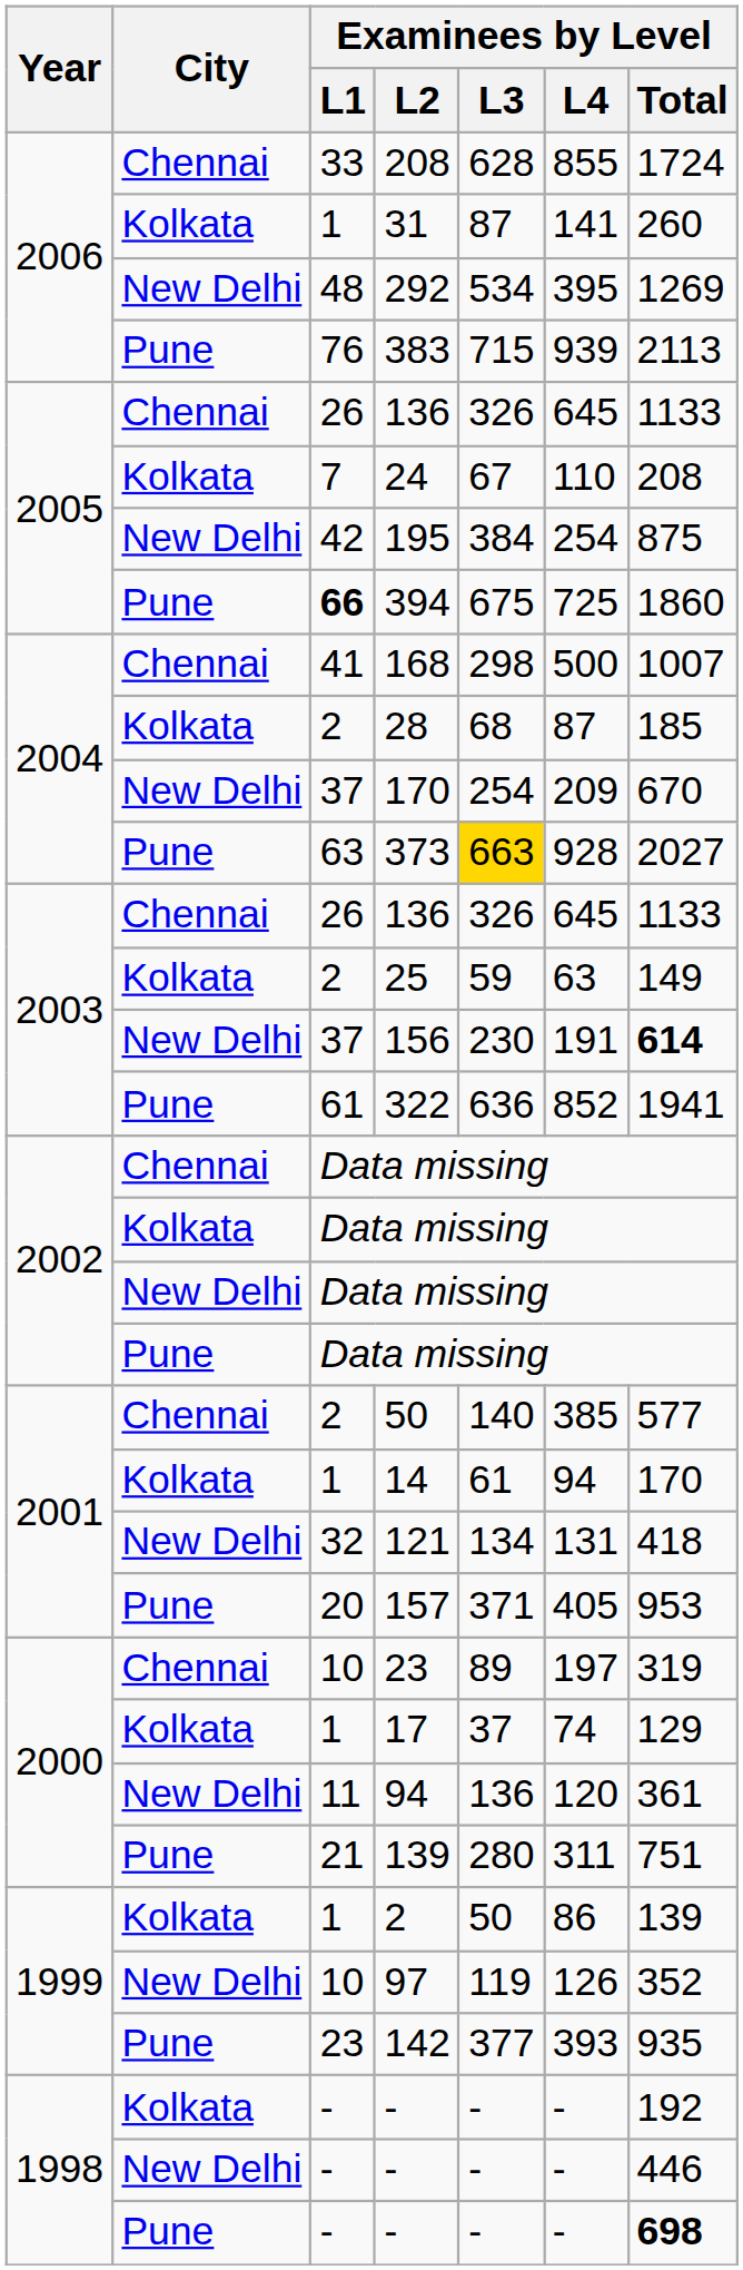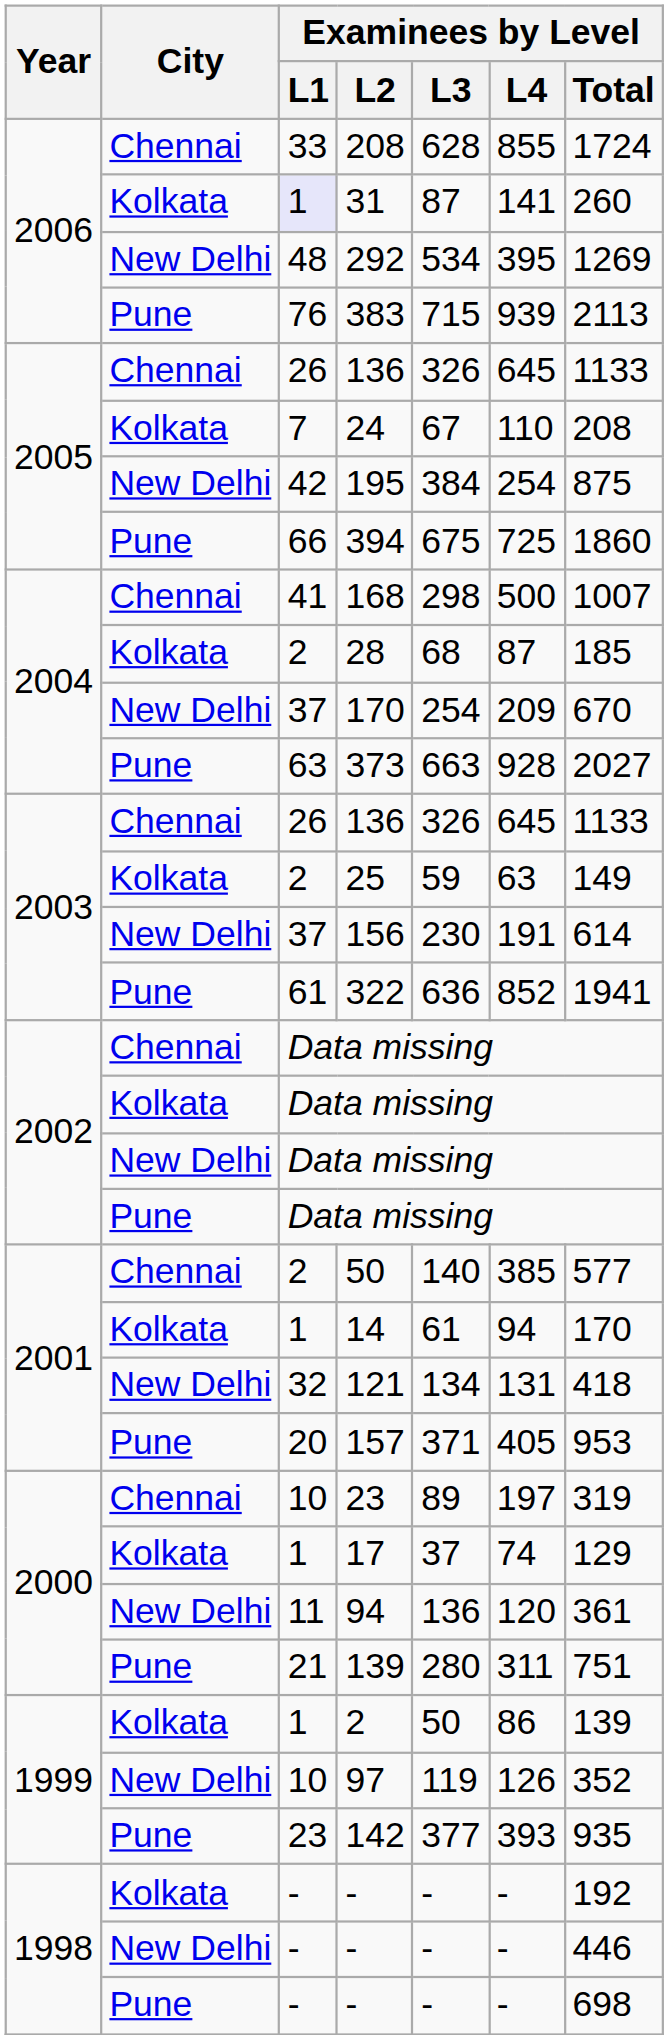31 | Examinees by Level / L1: no background -> lavender background
394 | Examinees by Level / L1: bold -> normal
373 | Examinees by Level / L3: gold background -> no background
156 | Examinees by Level / Total: bold -> normal
Pune / - | Examinees by Level / Total: bold -> normal
